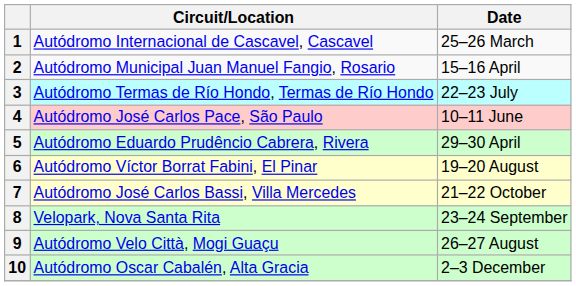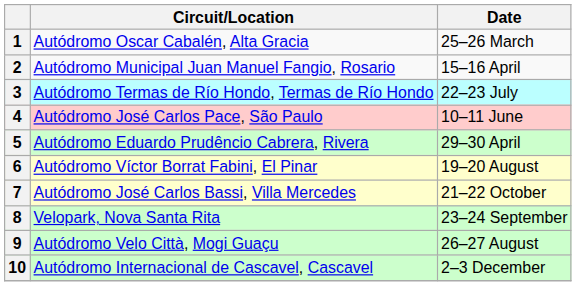1 | Circuit/Location: Autódromo Internacional de Cascavel, Cascavel -> Autódromo Oscar Cabalén, Alta Gracia
10 | Circuit/Location: Autódromo Oscar Cabalén, Alta Gracia -> Autódromo Internacional de Cascavel, Cascavel
